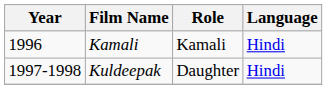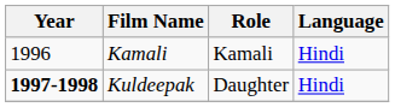Kuldeepak | Year: normal -> bold
